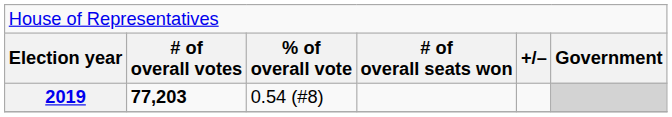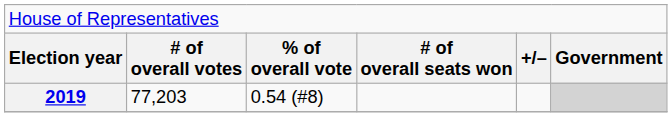2019 | column 2: bold -> normal
